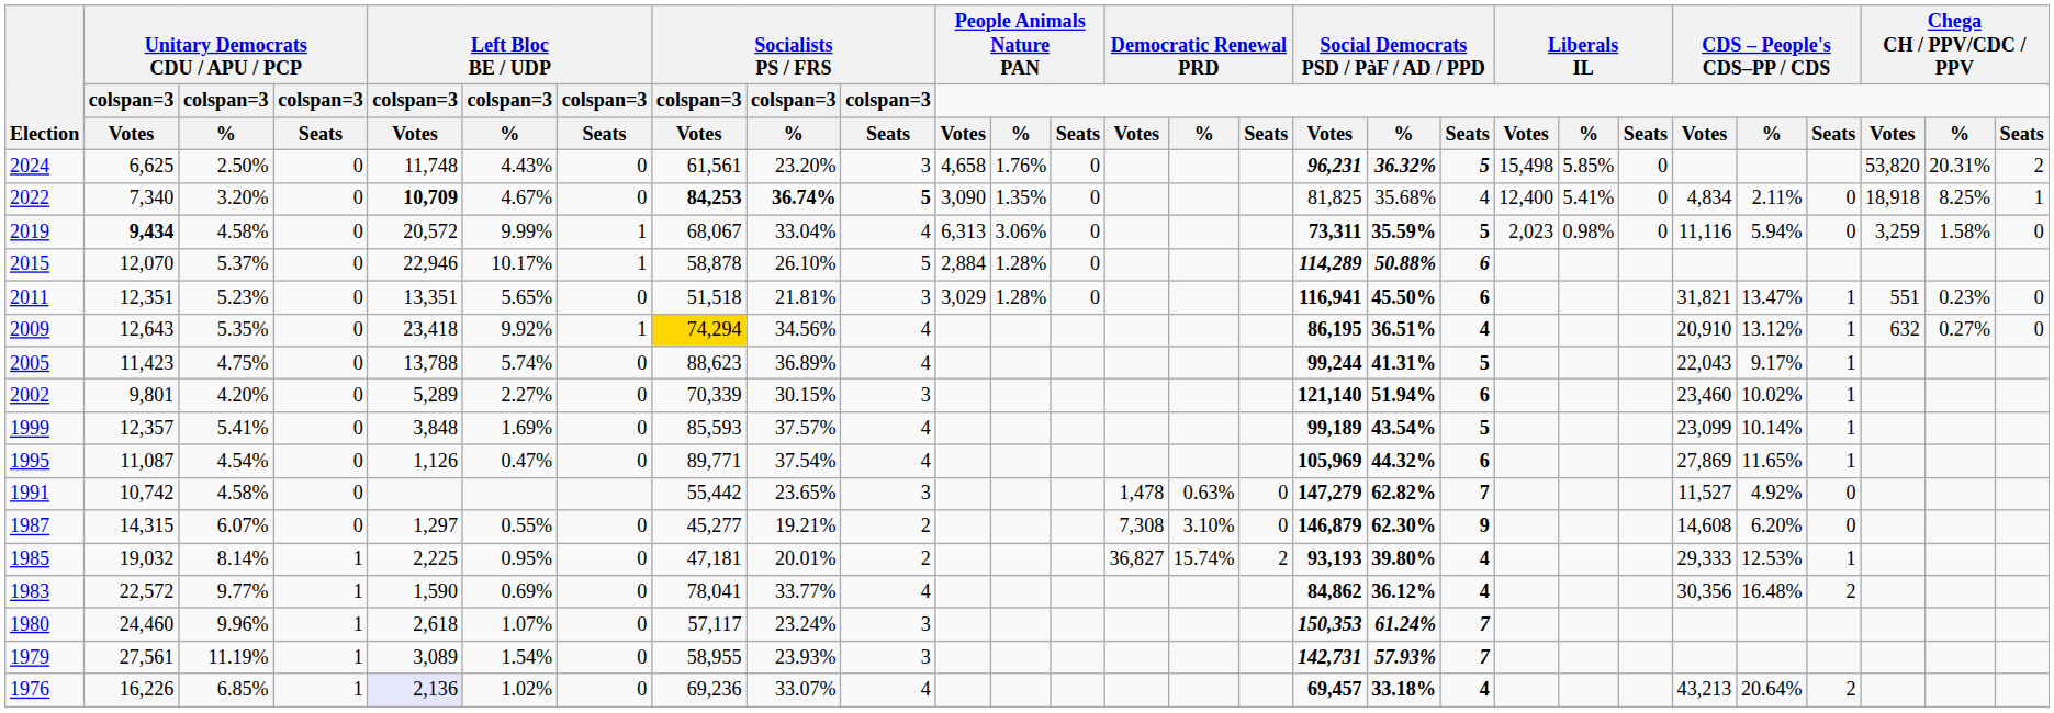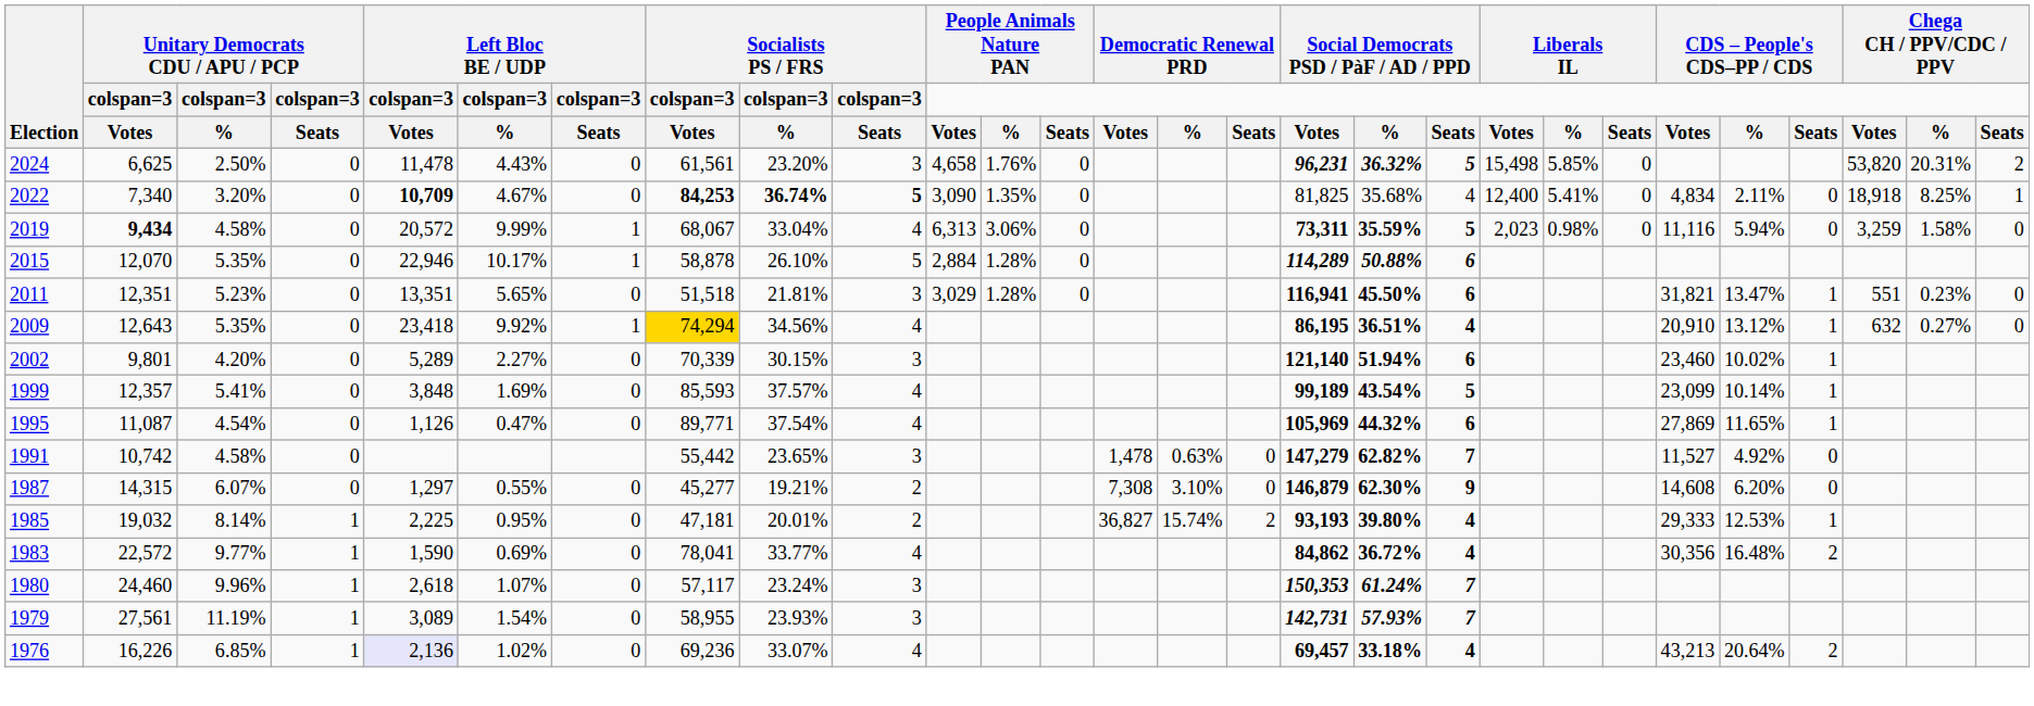2024 | Left Bloc BE / UDP / colspan=3 / Votes: 11,748 -> 11,478
2015 | Unitary Democrats CDU / APU / PCP / colspan=3 / %: 5.37% -> 5.35%
- row: 2005 | 11,423 | 4.75% | 0 | 13,788 | 5.74% | 0 | 88,623 | 36.89% | 4 | 99,244 | 41.31% | 5 | 22,043 | 9.17% | 1
1983 | Social Democrats PSD / PàF / AD / PPD / %: 36.12% -> 36.72%
